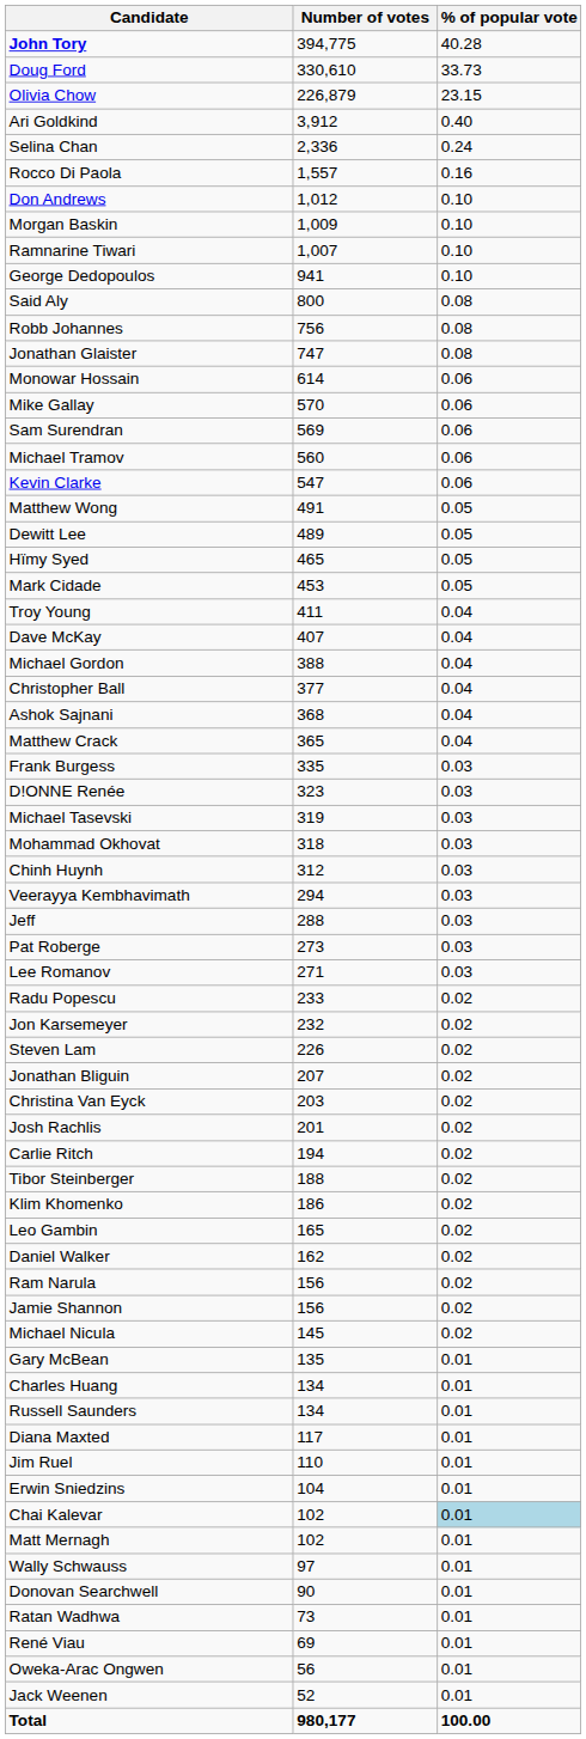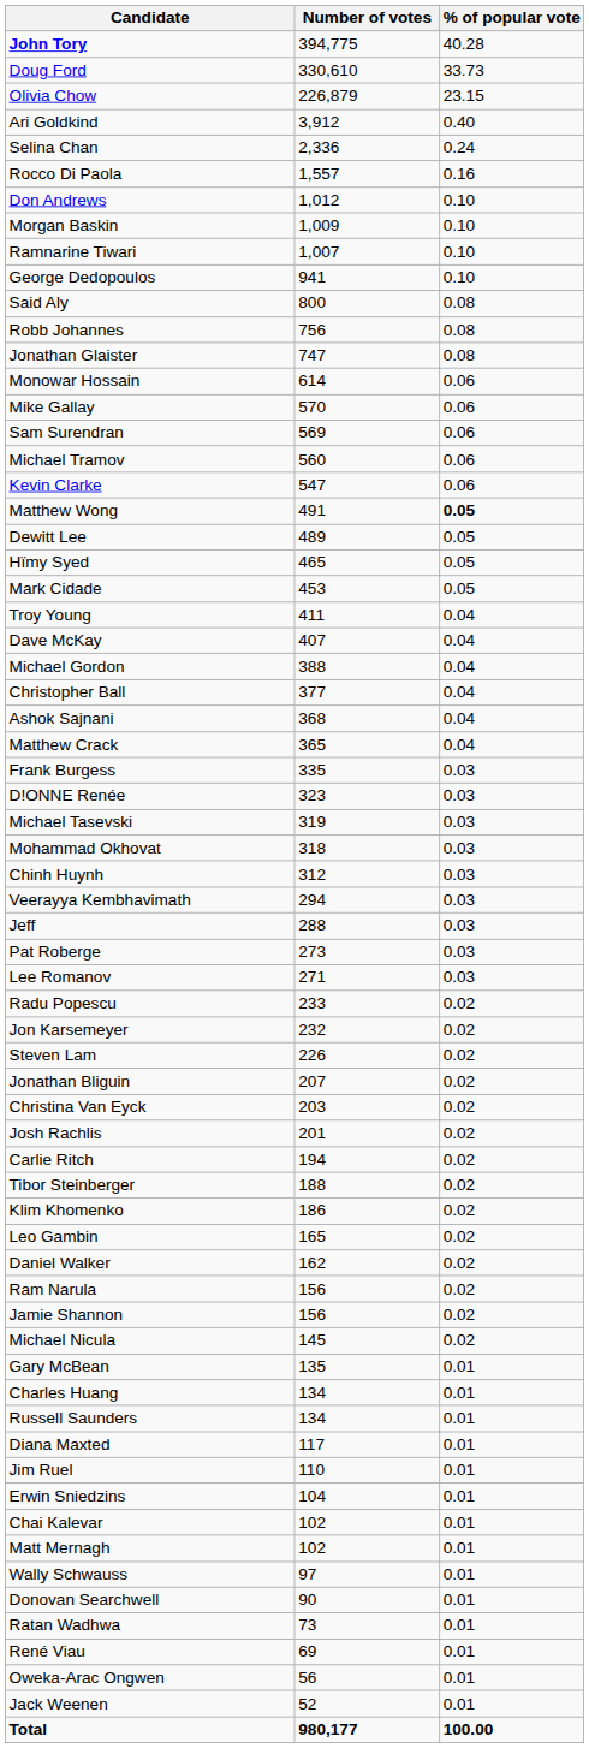Matthew Wong | % of popular vote: normal -> bold
Chai Kalevar | % of popular vote: lightblue background -> no background
